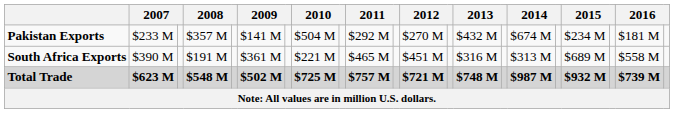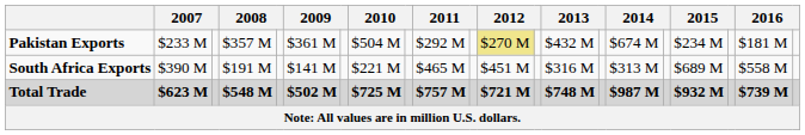Pakistan Exports | column 6: $141 M -> $361 M
Pakistan Exports | column 12: no background -> khaki background
South Africa Exports | column 6: $361 M -> $141 M
